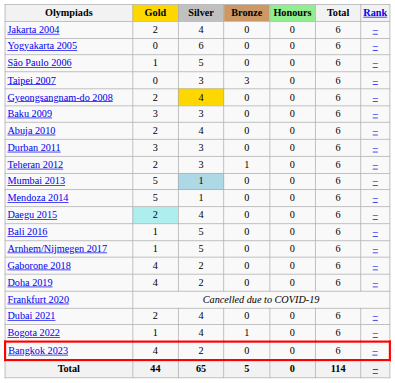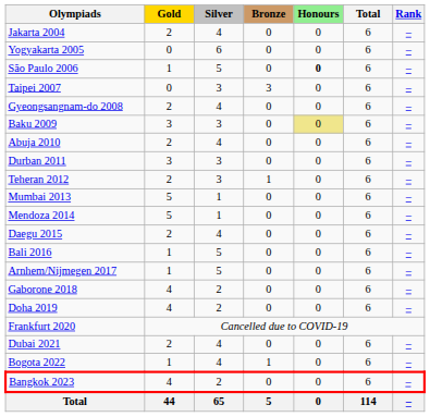São Paulo 2006 | Honours: normal -> bold
Gyeongsangnam-do 2008 | Silver: gold background -> no background
Baku 2009 | Honours: no background -> khaki background
Mumbai 2013 | Silver: lightblue background -> no background
Daegu 2015 | Gold: paleturquoise background -> no background
